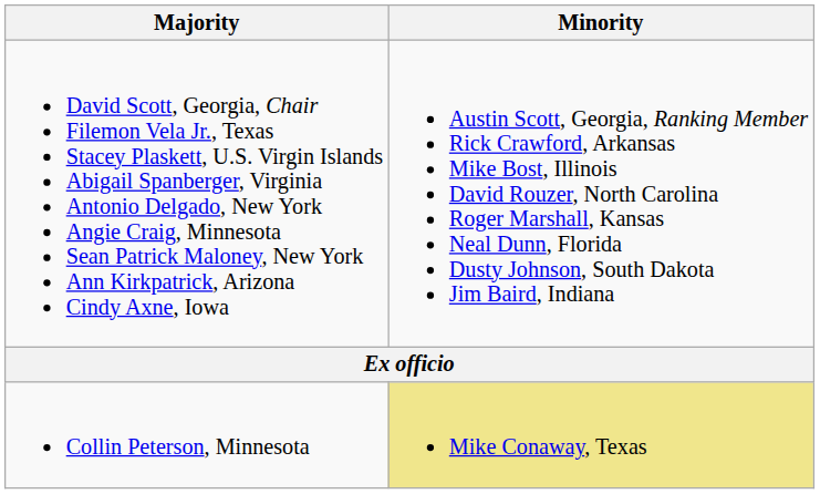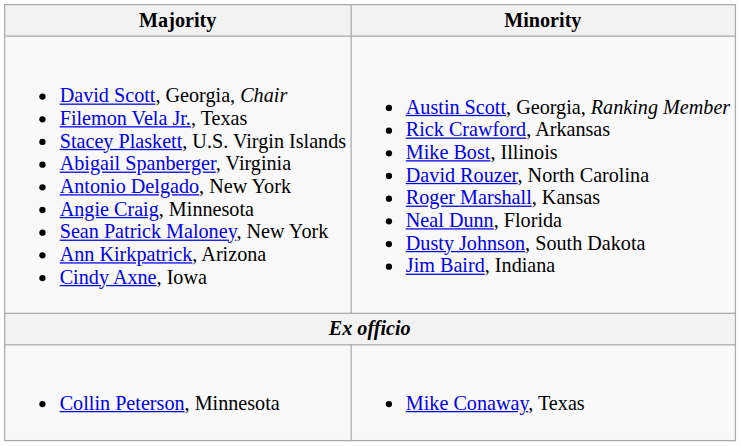Collin Peterson, Minnesota | Minority: khaki background -> no background
